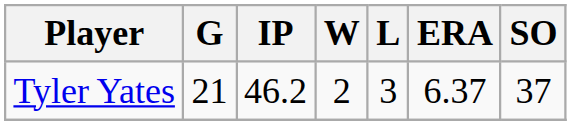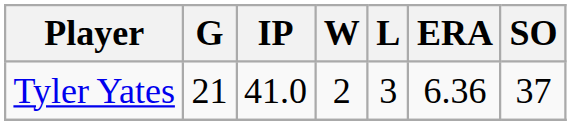Tyler Yates | IP: 46.2 -> 41.0
Tyler Yates | ERA: 6.37 -> 6.36
